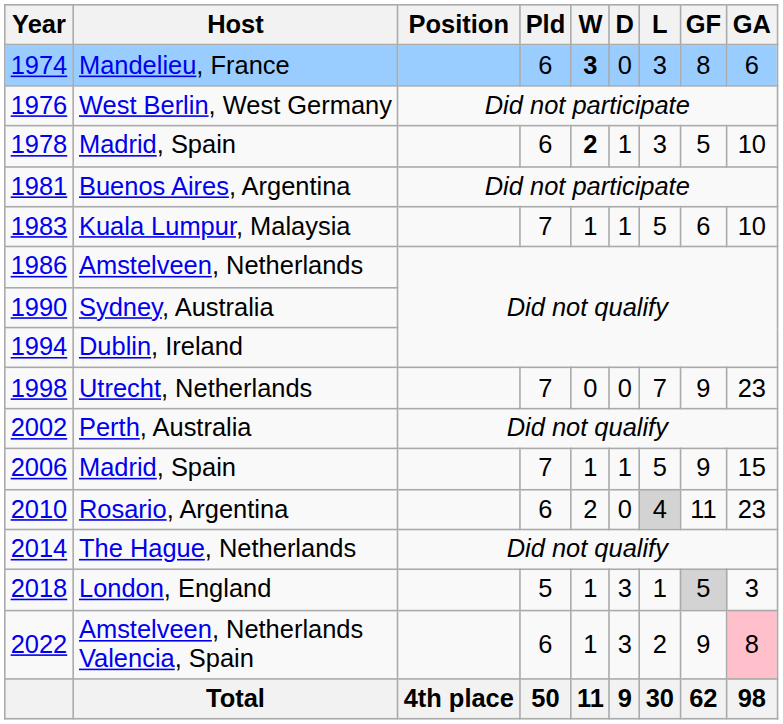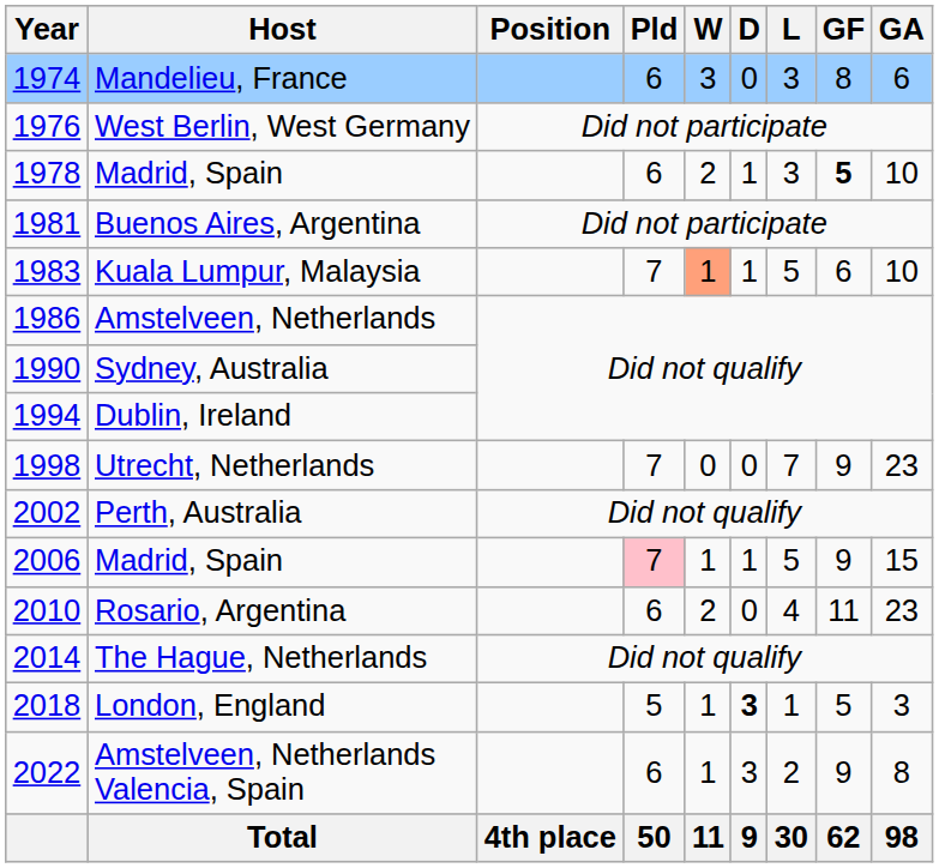Mandelieu, France | W: bold -> normal
1978 / Madrid, Spain | W: bold -> normal
1978 / Madrid, Spain | GF: normal -> bold
Kuala Lumpur, Malaysia | W: no background -> lightsalmon background
2006 / Madrid, Spain | Pld: no background -> pink background
Rosario, Argentina | L: lightgrey background -> no background
London, England | D: normal -> bold
London, England | GF: lightgrey background -> no background
Amstelveen, Netherlands Valencia, Spain | GA: pink background -> no background
